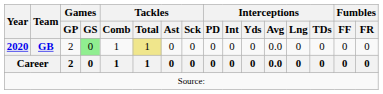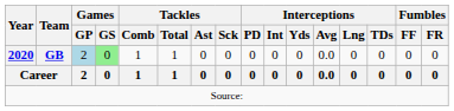2020 | Games / GP: no background -> lightblue background
2020 | Tackles / Total: khaki background -> no background
